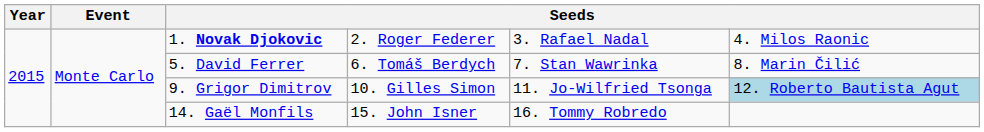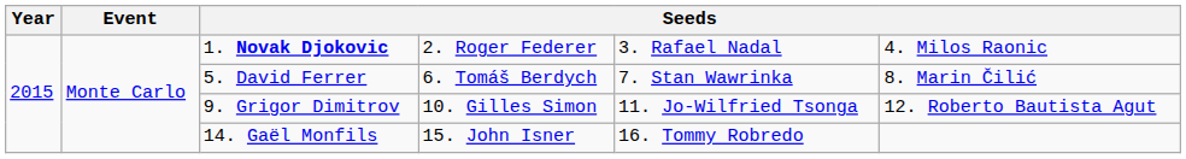9. Grigor Dimitrov | column 6: lightblue background -> no background
